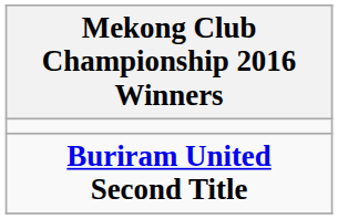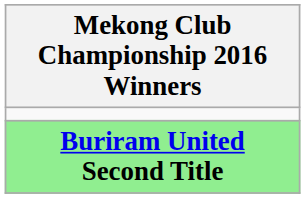row 3 | column 1: no background -> lightgreen background
